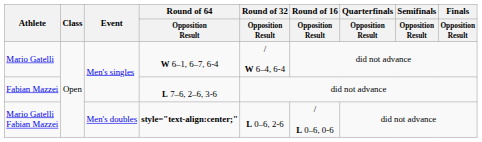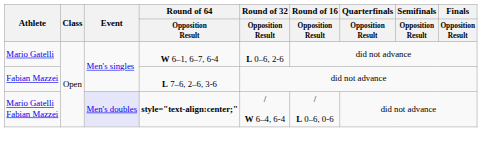Mario Gatelli | Round of 32 / Opposition Result: / W 6–4, 6-4 -> L 0–6, 2-6
Mario Gatelli Fabian Mazzei | Event: no background -> lavender background
Mario Gatelli Fabian Mazzei | Round of 32 / Opposition Result: L 0–6, 2-6 -> / W 6–4, 6-4
